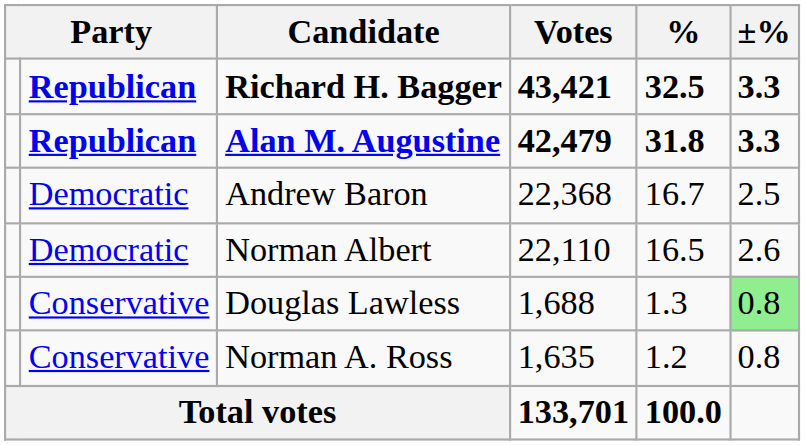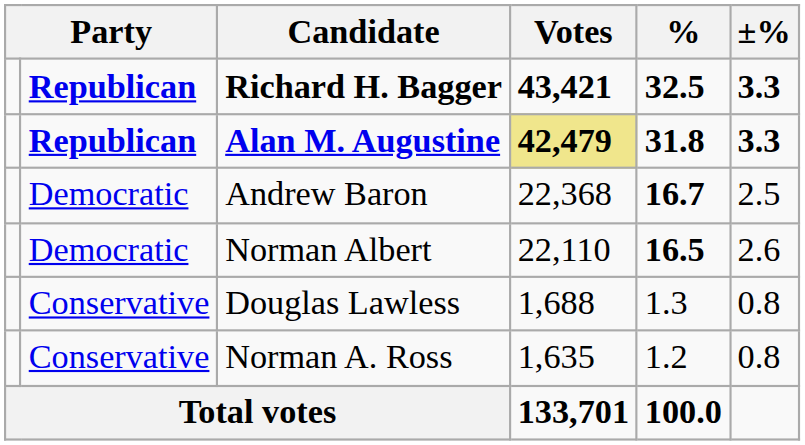Alan M. Augustine | Votes: no background -> khaki background
Andrew Baron | %: normal -> bold
Norman Albert | %: normal -> bold
Douglas Lawless | ±%: lightgreen background -> no background
